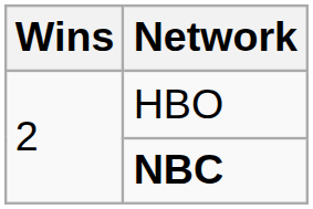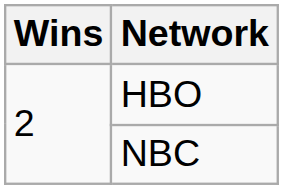NBC | Network: bold -> normal
